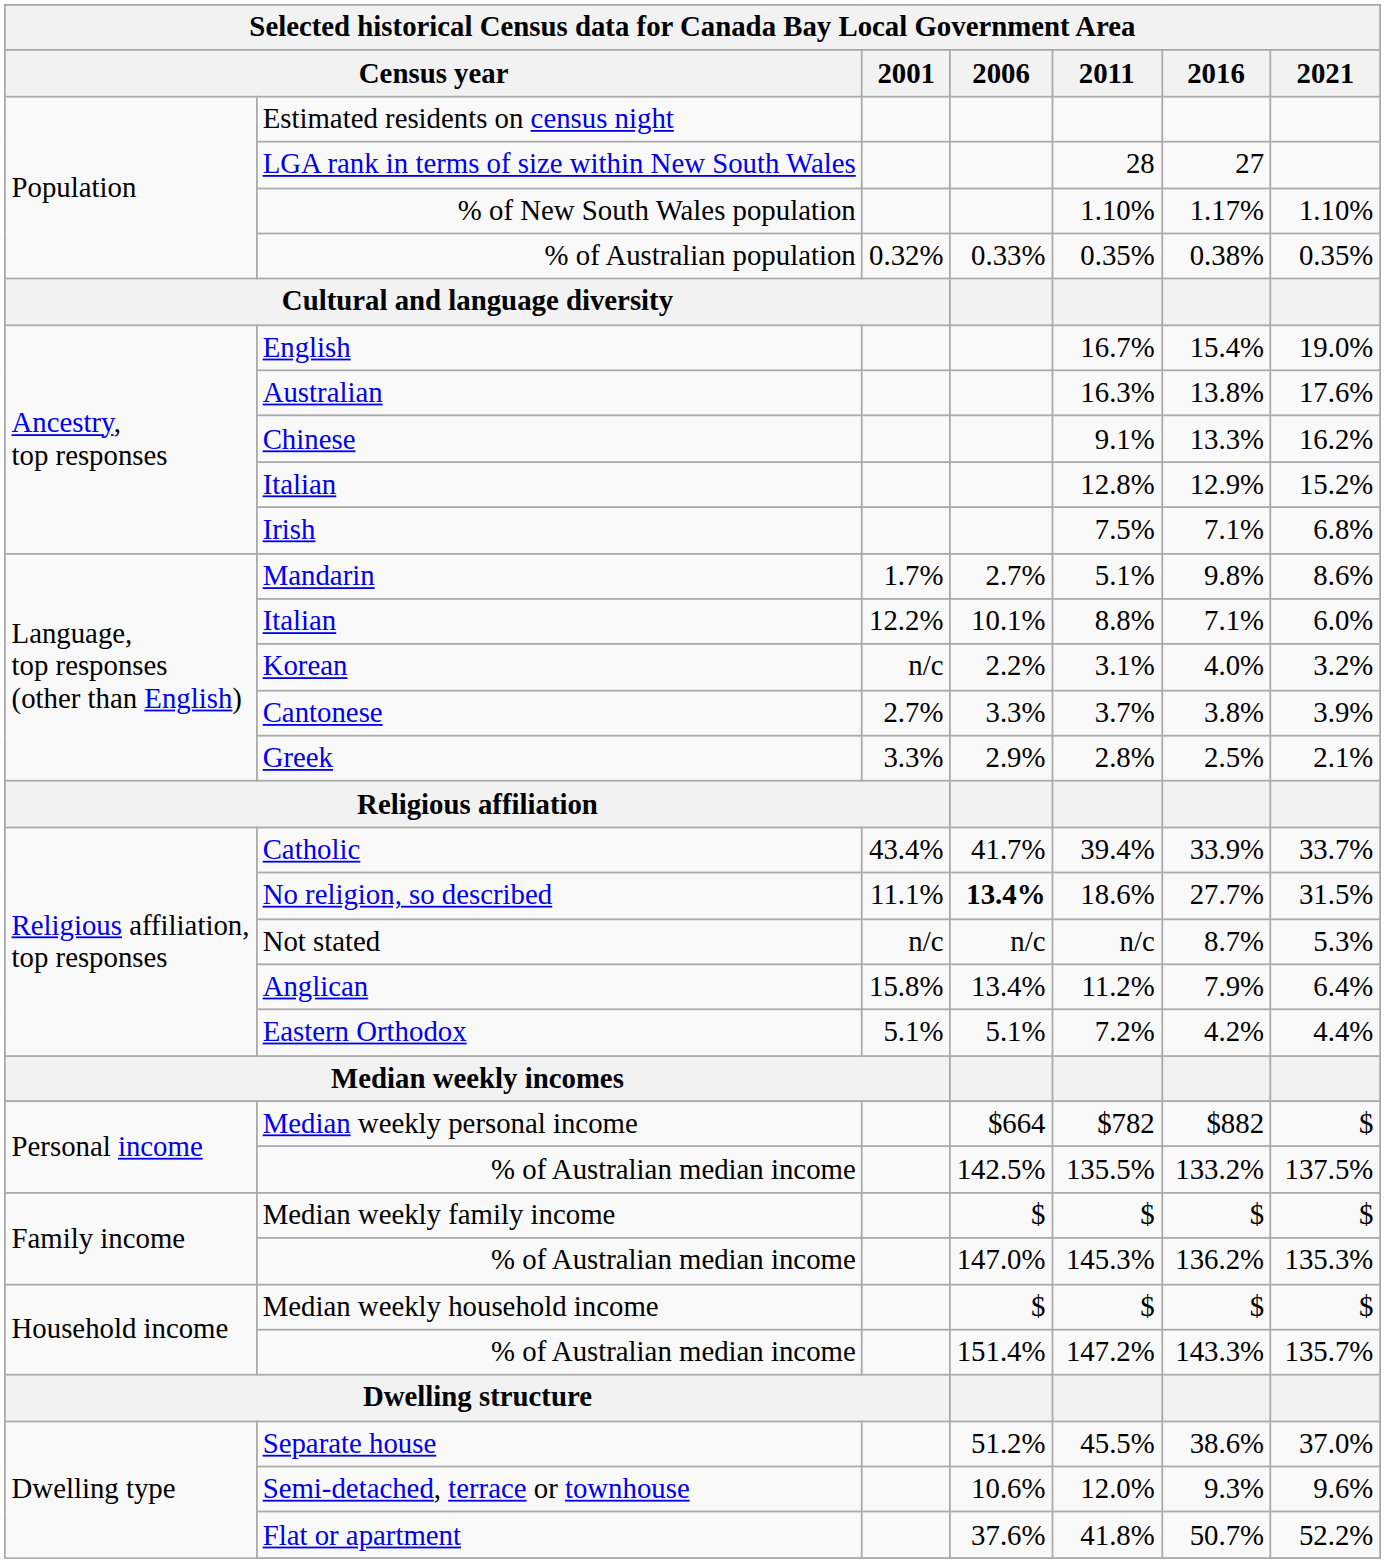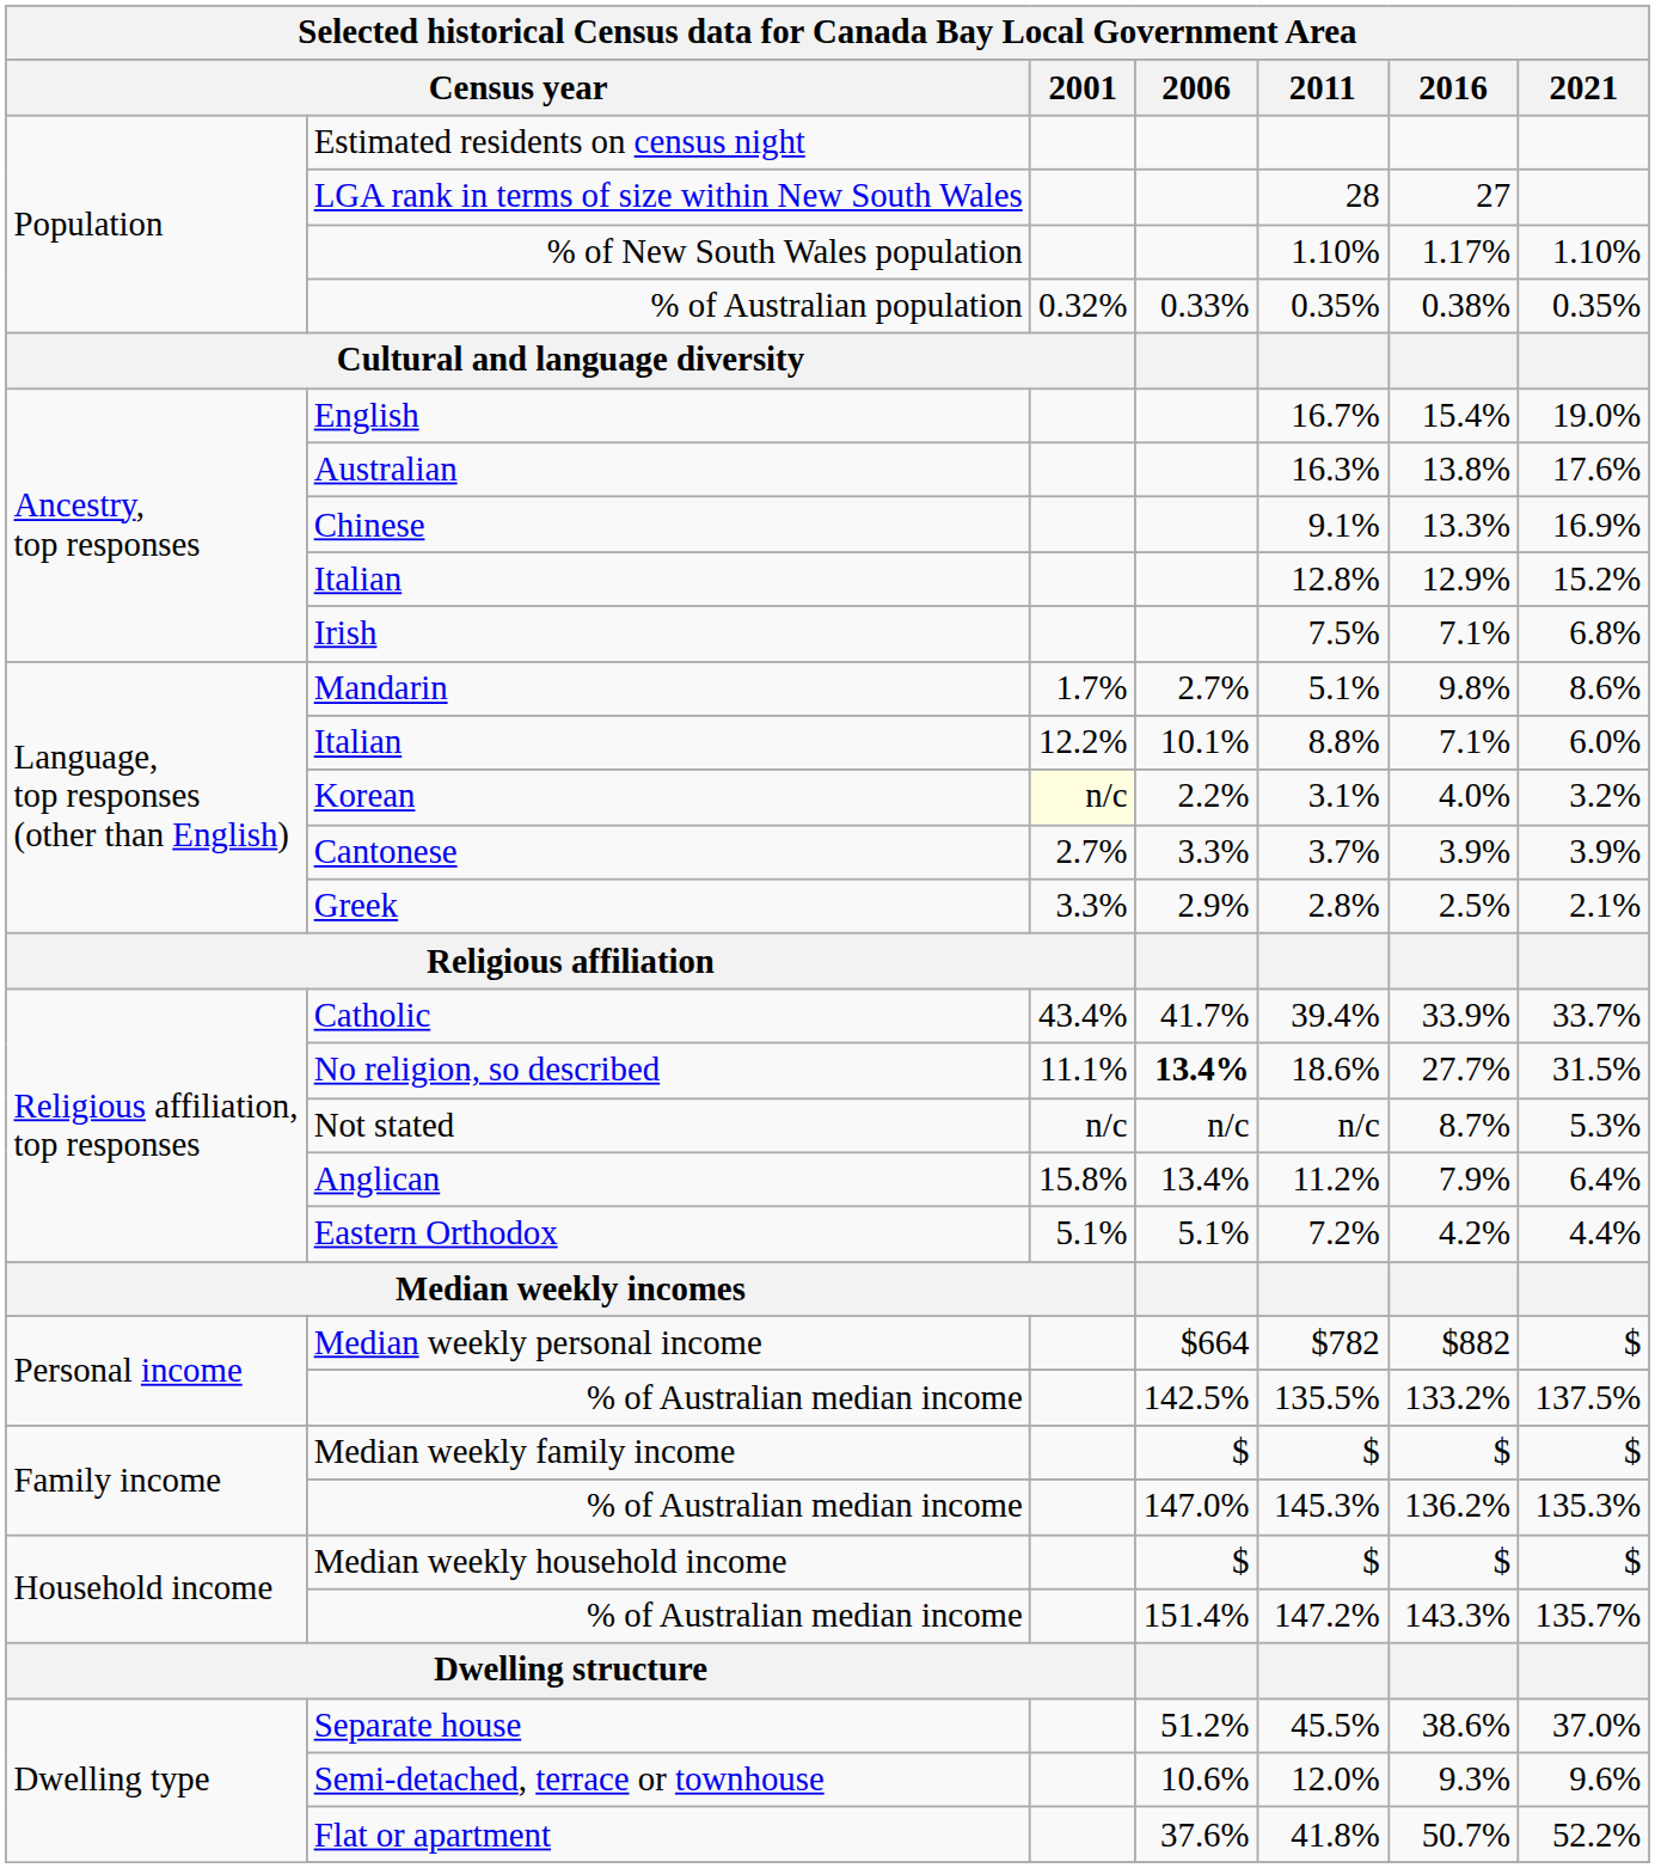Chinese | 2021: 16.2% -> 16.9%
Korean | 2001: no background -> lightyellow background
Cantonese | 2016: 3.8% -> 3.9%
